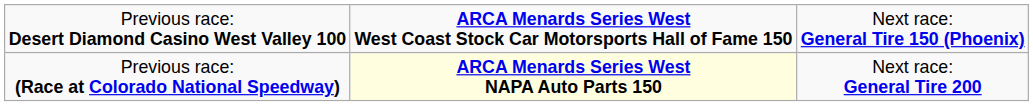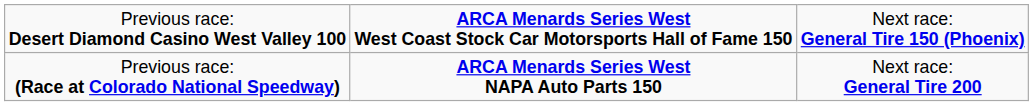Previous race: (Race at Colorado National Speedway) | column 2: lightyellow background -> no background
